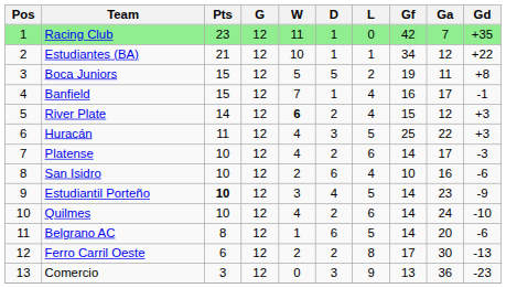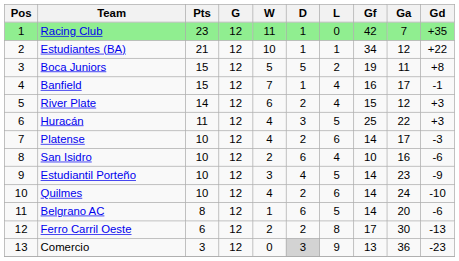River Plate | W: bold -> normal
Estudiantil Porteño | Pts: bold -> normal
Comercio | D: no background -> lightgrey background
